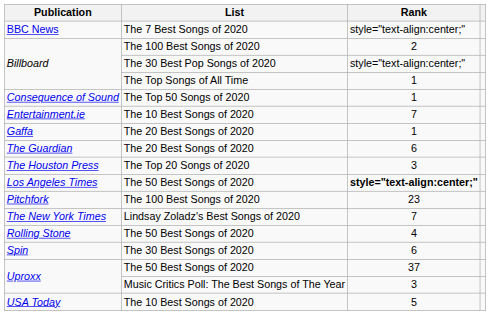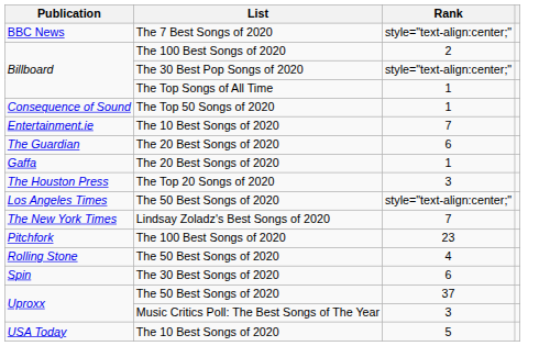rows swapped: Gaffa <-> The Guardian
Los Angeles Times | Rank: bold -> normal
rows swapped: The New York Times <-> Pitchfork
